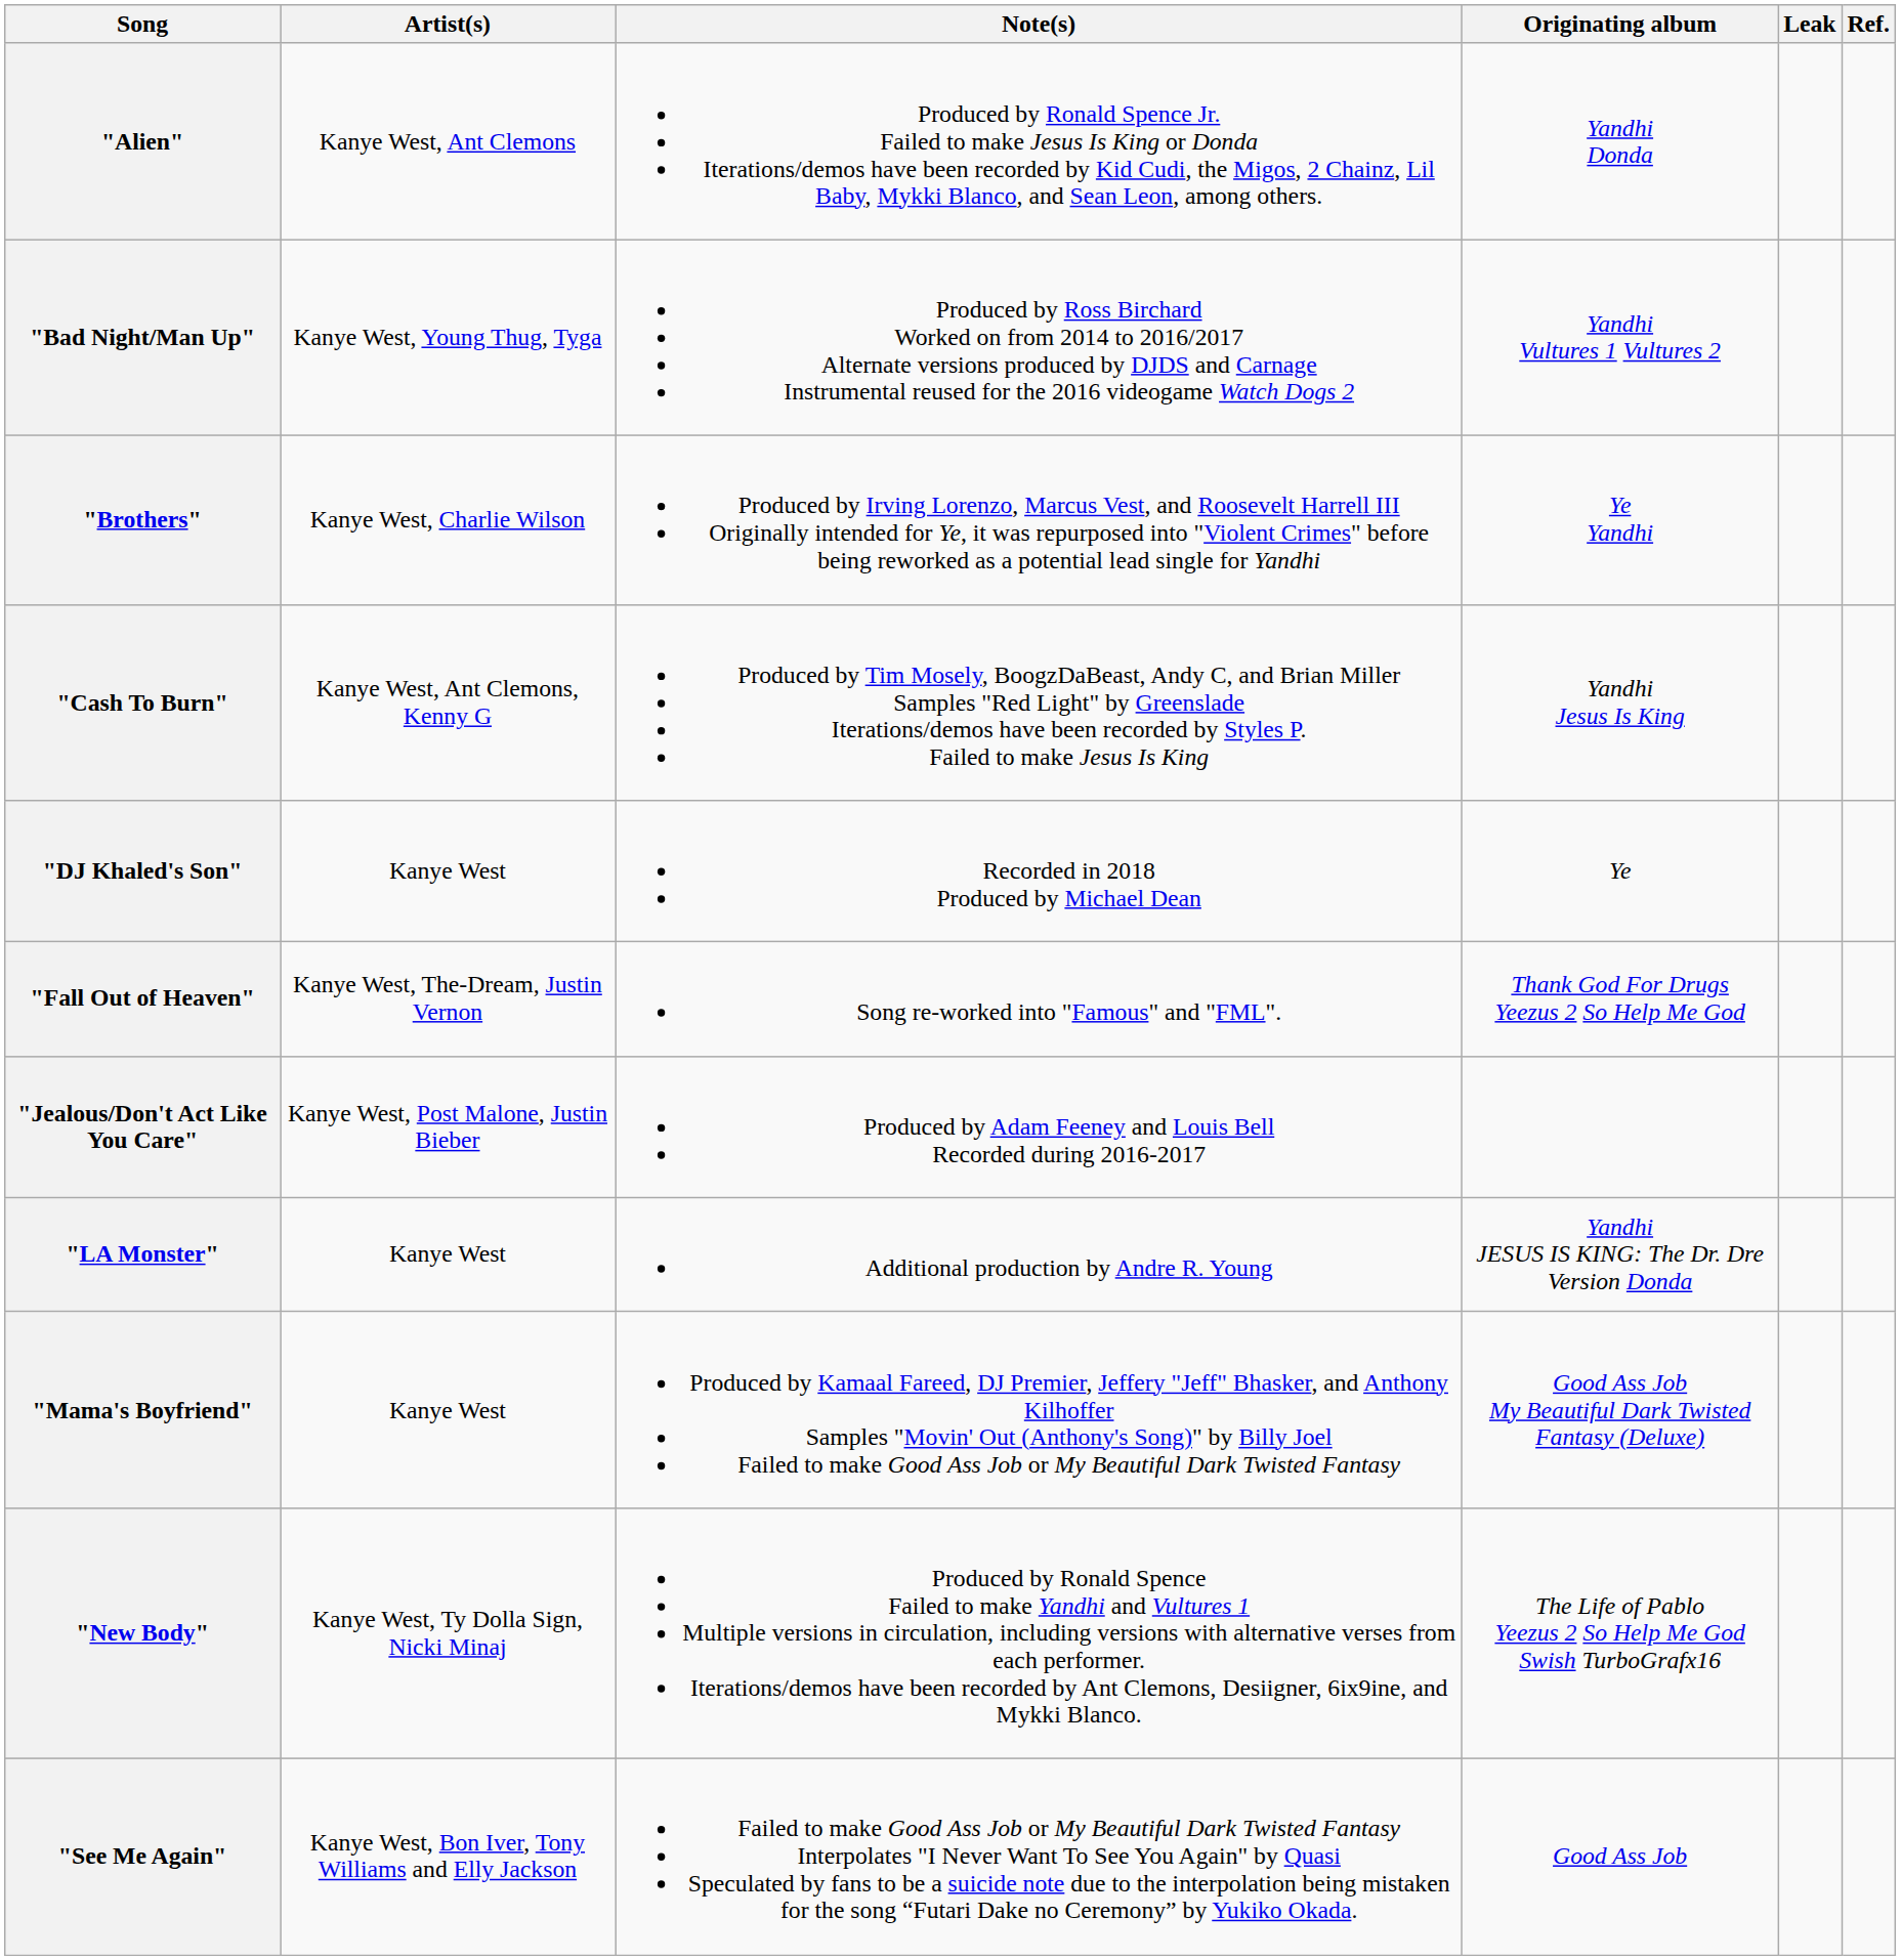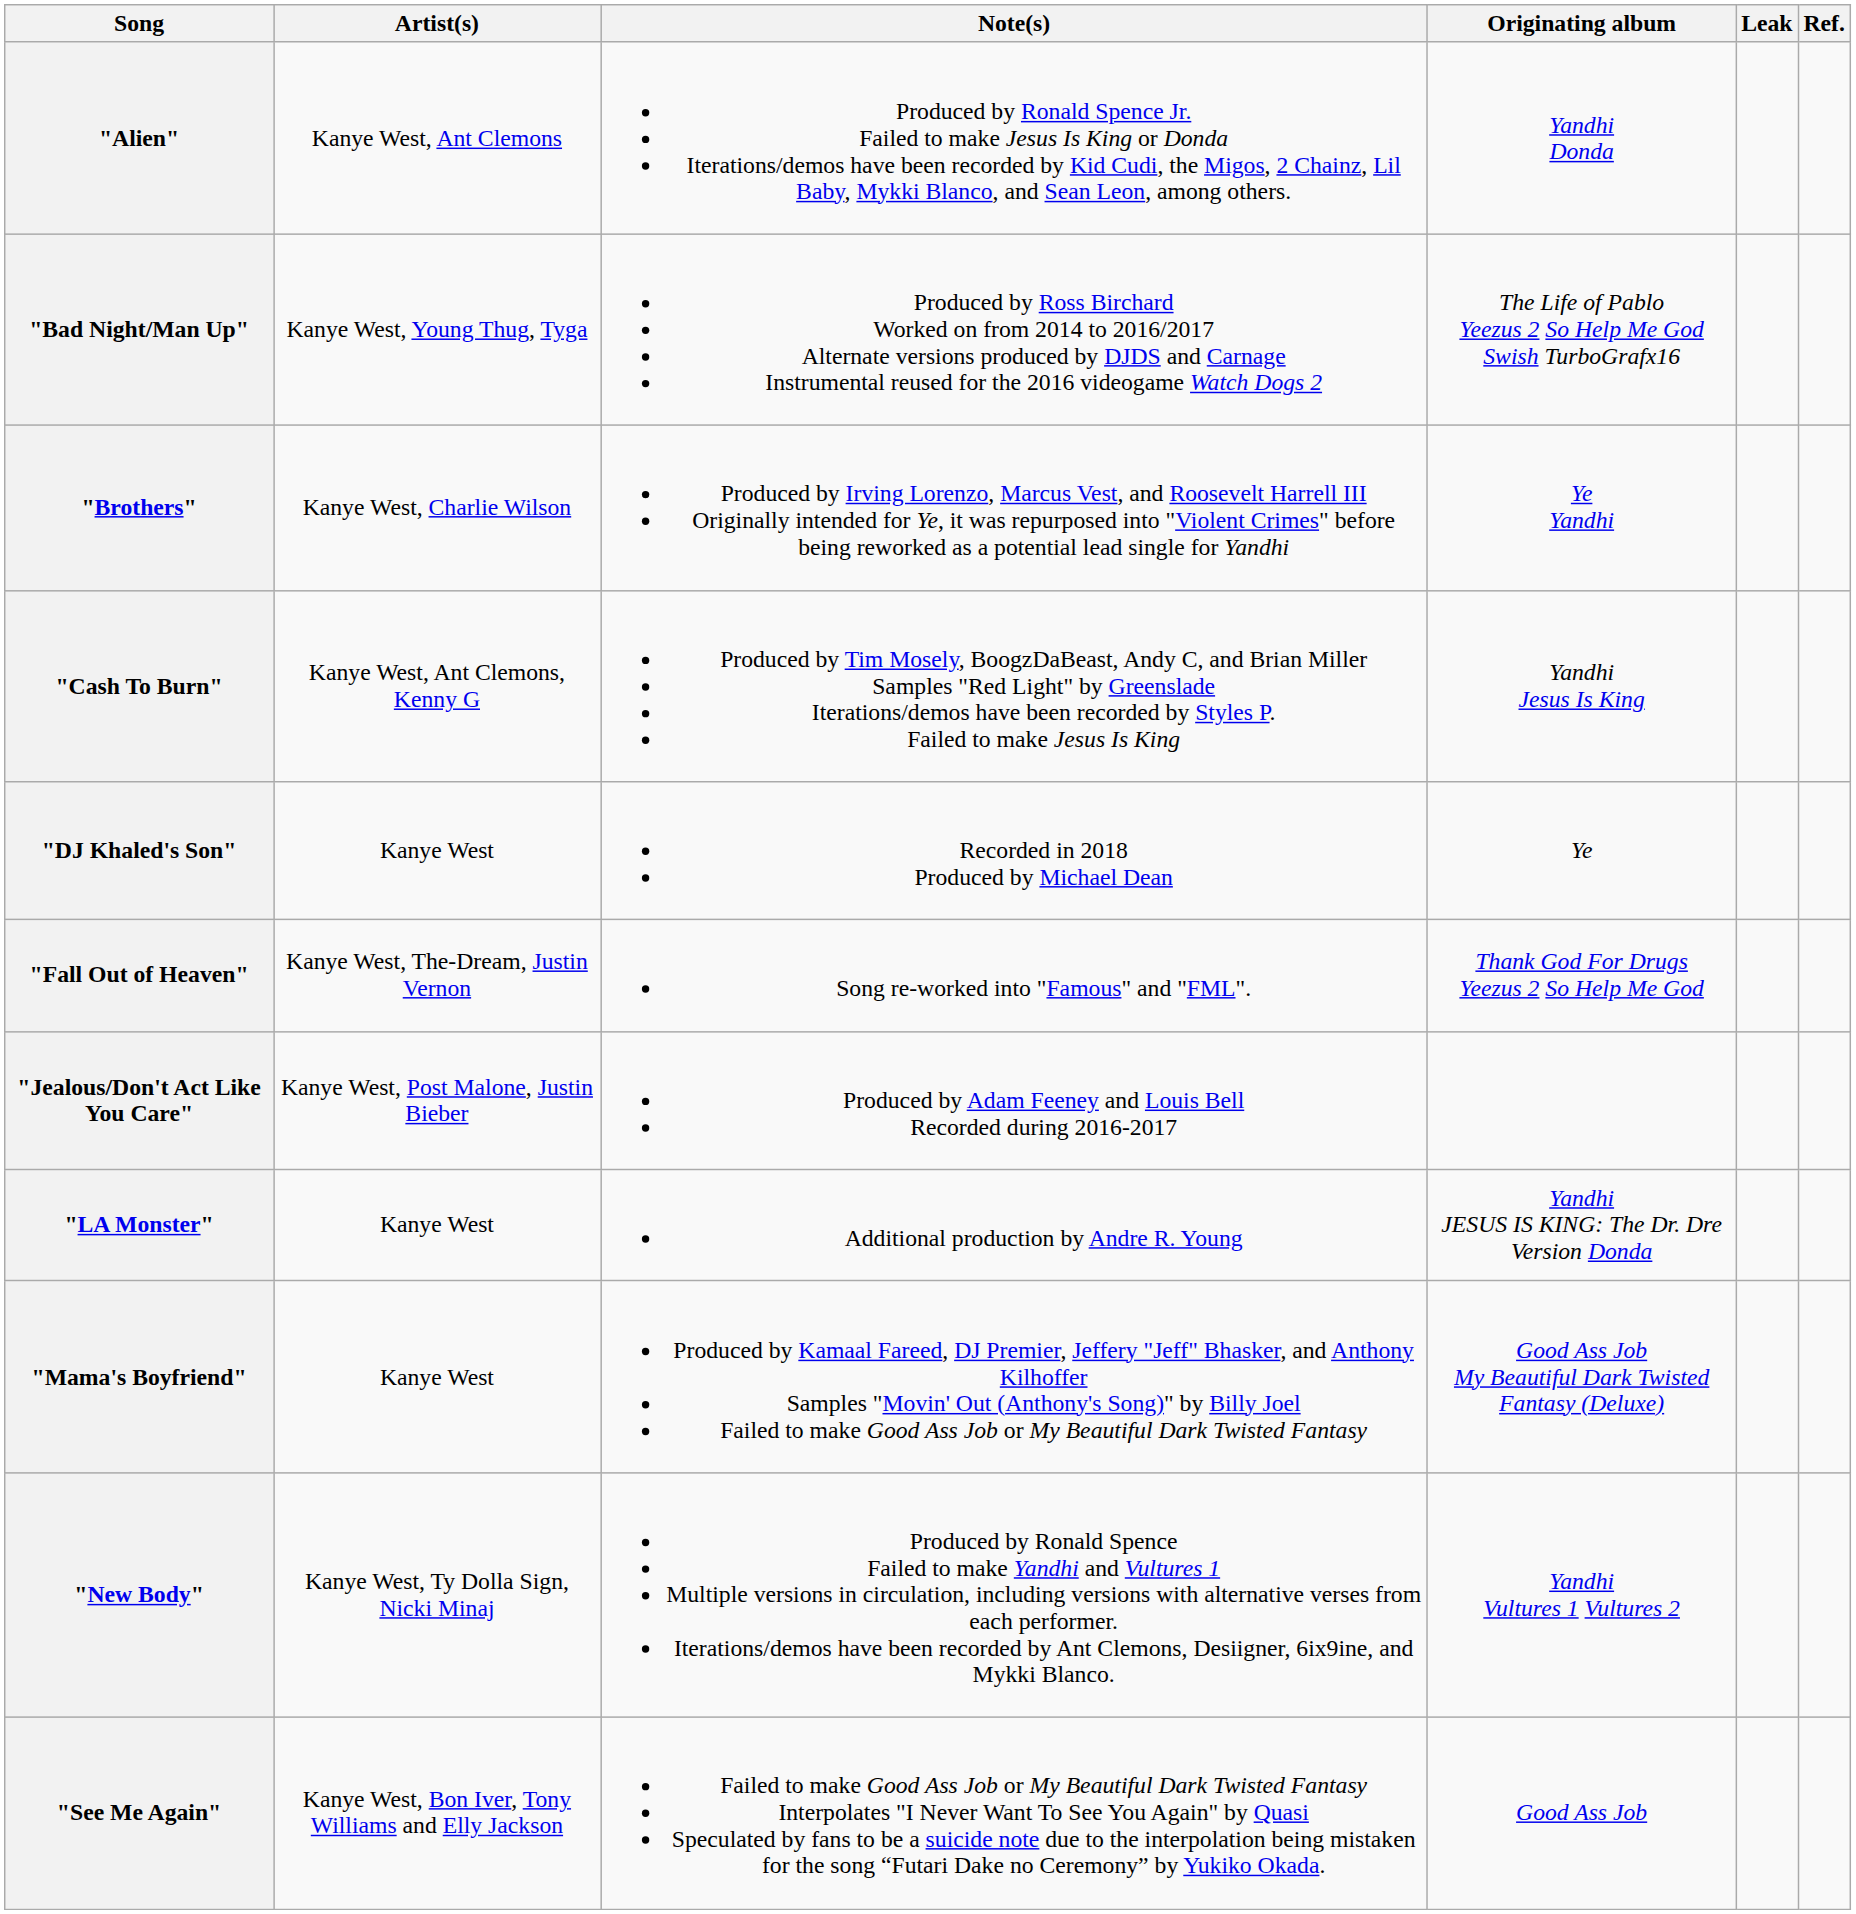"Bad Night/Man Up" | Originating album: Yandhi Vultures 1 Vultures 2 -> The Life of Pablo Yeezus 2 So Help Me God Swish TurboGrafx16
"New Body" | Originating album: The Life of Pablo Yeezus 2 So Help Me God Swish TurboGrafx16 -> Yandhi Vultures 1 Vultures 2
